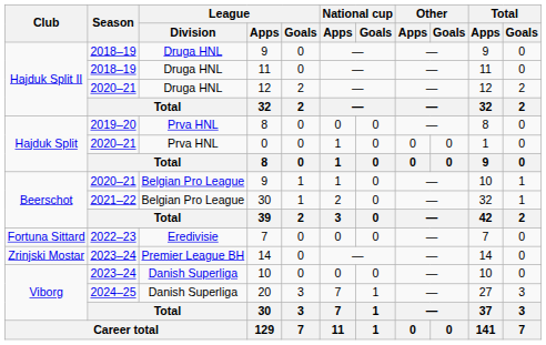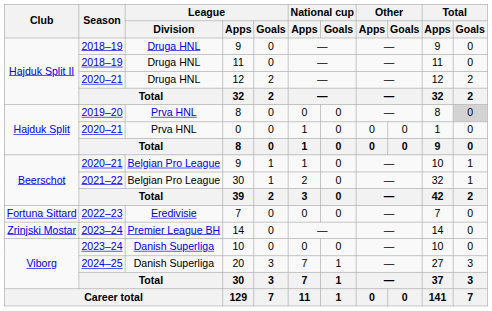2019–20 / 8 | Total / Goals: no background -> lightgrey background
